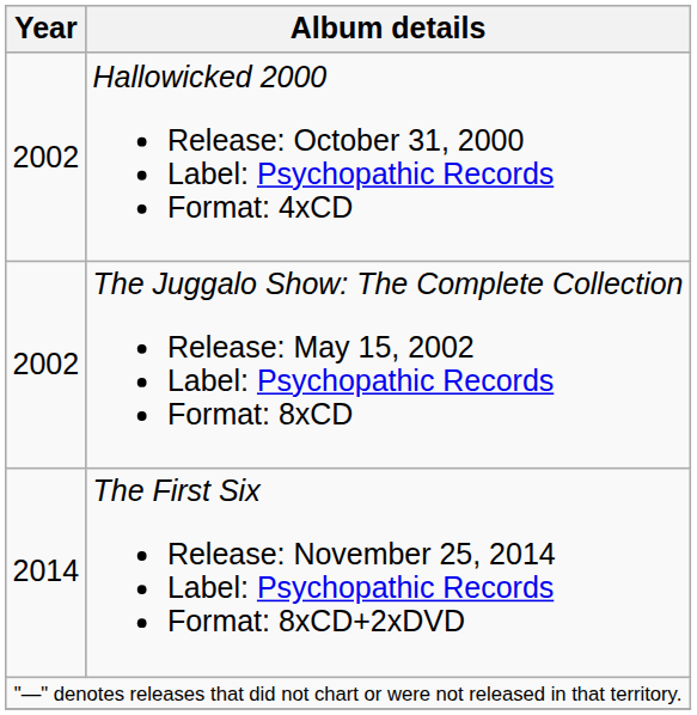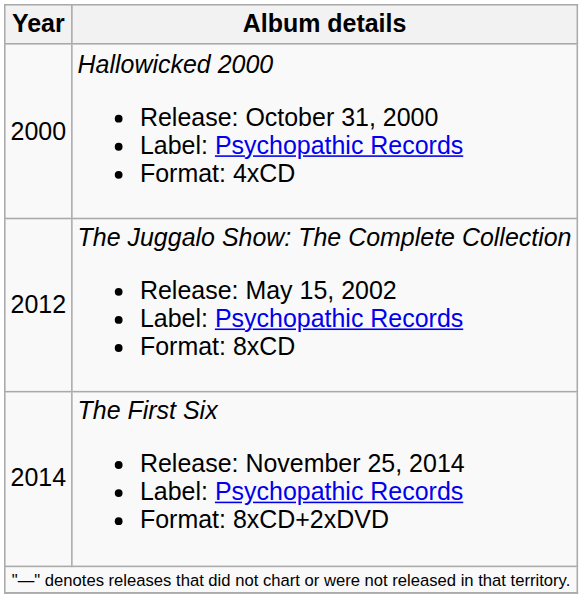row 2 | Year: 2002 -> 2000
row 3 | Year: 2002 -> 2012
